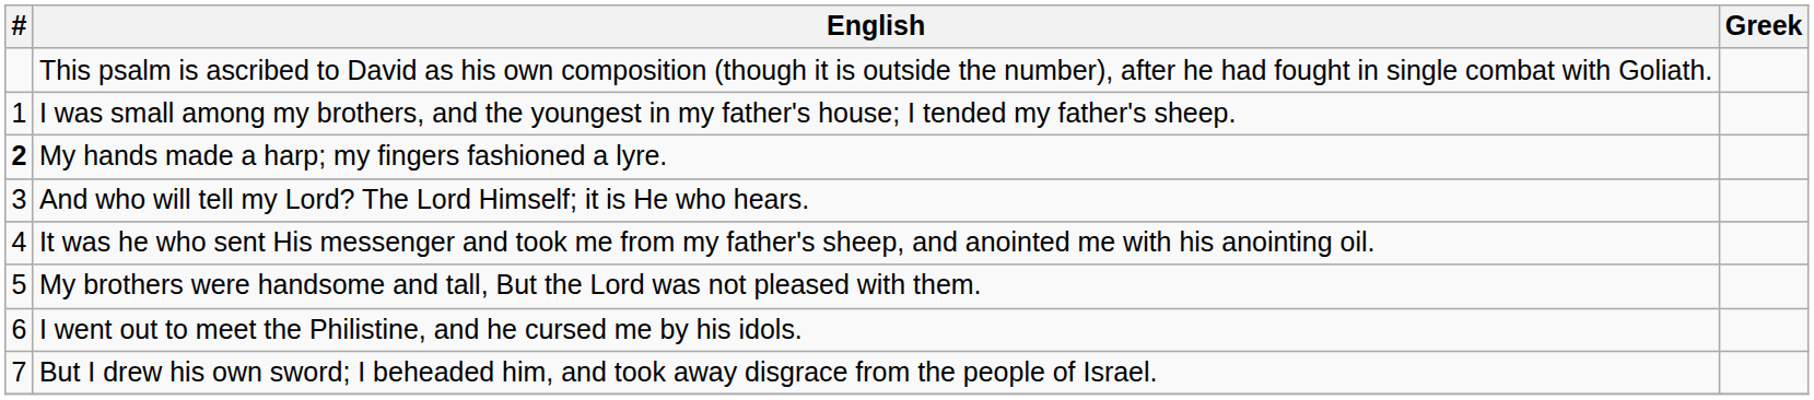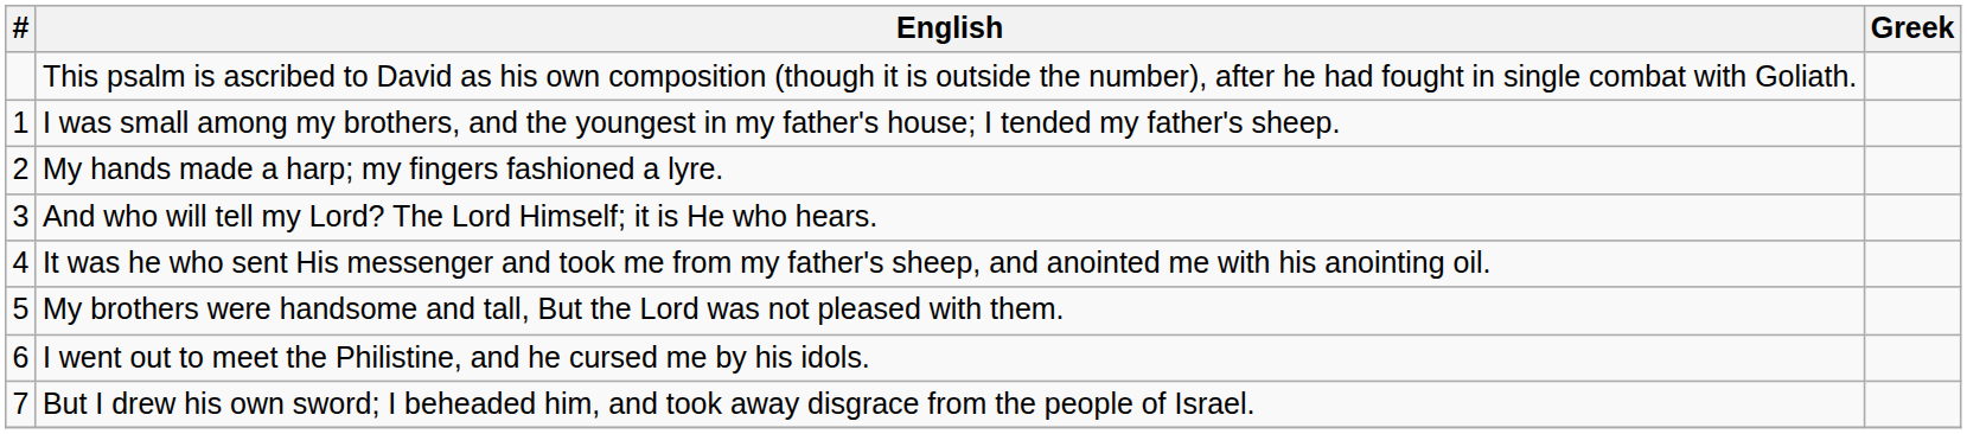My hands made a harp; my fingers fashioned a lyre. | #: bold -> normal
